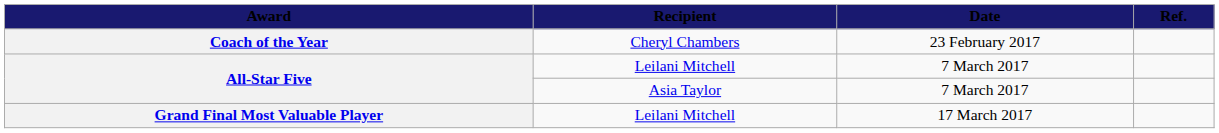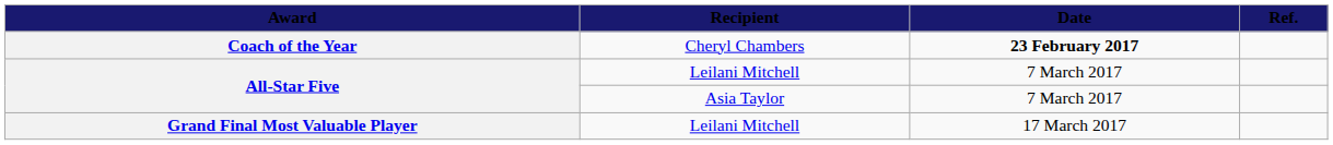Coach of the Year | Date: normal -> bold
